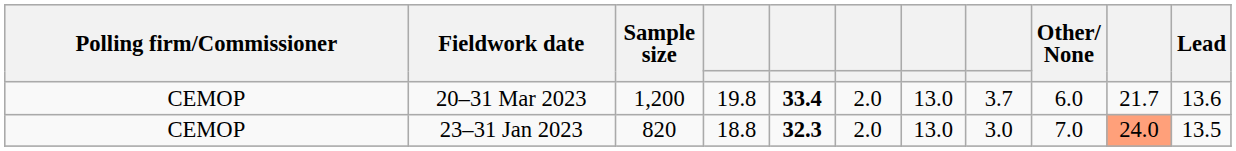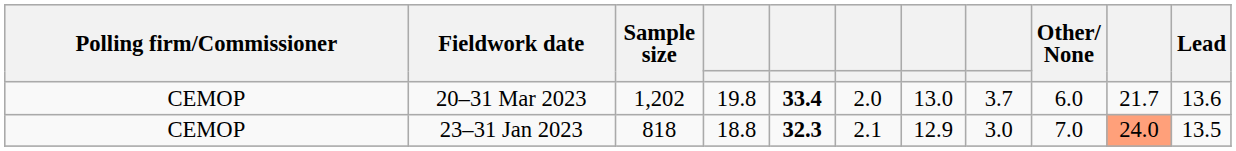20–31 Mar 2023 | Sample size: 1,200 -> 1,202
23–31 Jan 2023 | Sample size: 820 -> 818
23–31 Jan 2023 | column 6: 2.0 -> 2.1
23–31 Jan 2023 | column 7: 13.0 -> 12.9
